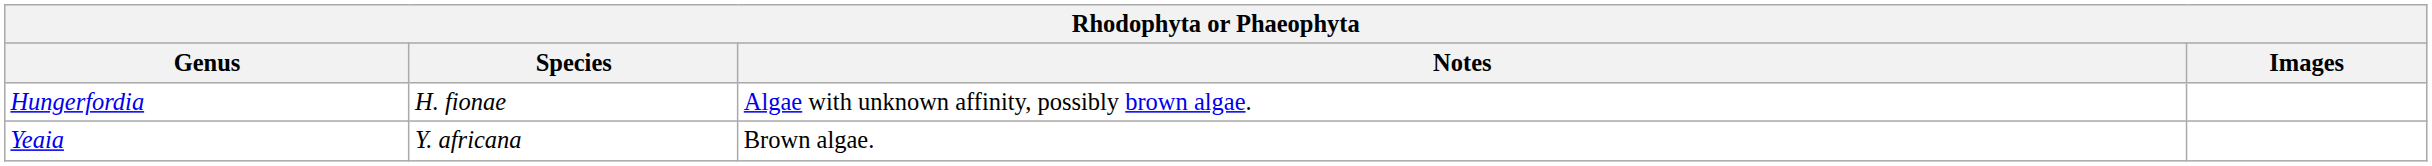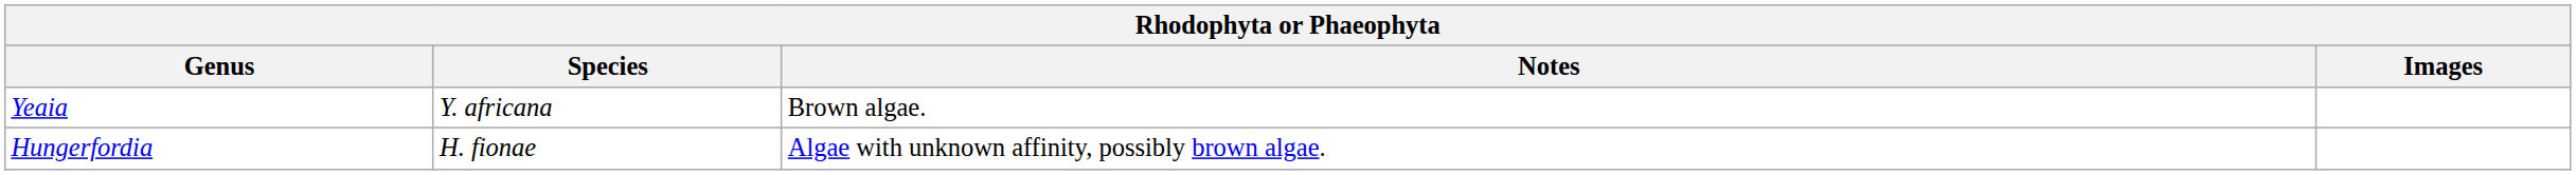rows swapped: Hungerfordia <-> Yeaia
